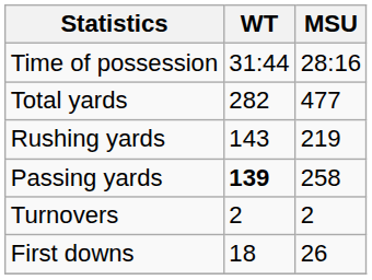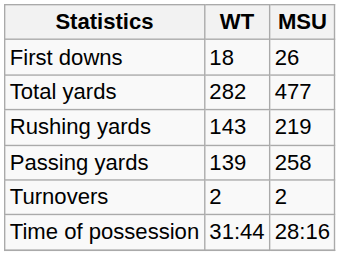rows swapped: First downs <-> Time of possession
Passing yards | WT: bold -> normal
